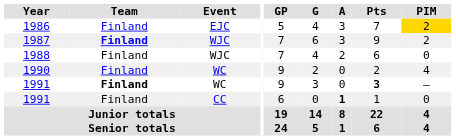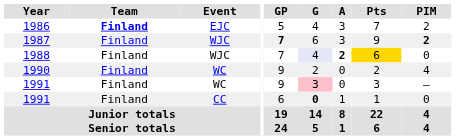1986 | Team: normal -> bold
1986 | PIM: gold background -> no background
1987 | Team: bold -> normal
1987 | GP: normal -> bold
1987 | PIM: normal -> bold
1988 | G: no background -> lavender background
1988 | A: normal -> bold
1988 | Pts: no background -> gold background
1991 / WC | Team: bold -> normal
1991 / WC | G: no background -> pink background
1991 / WC | Pts: bold -> normal
1991 / CC | G: normal -> bold
1991 / CC | A: bold -> normal
